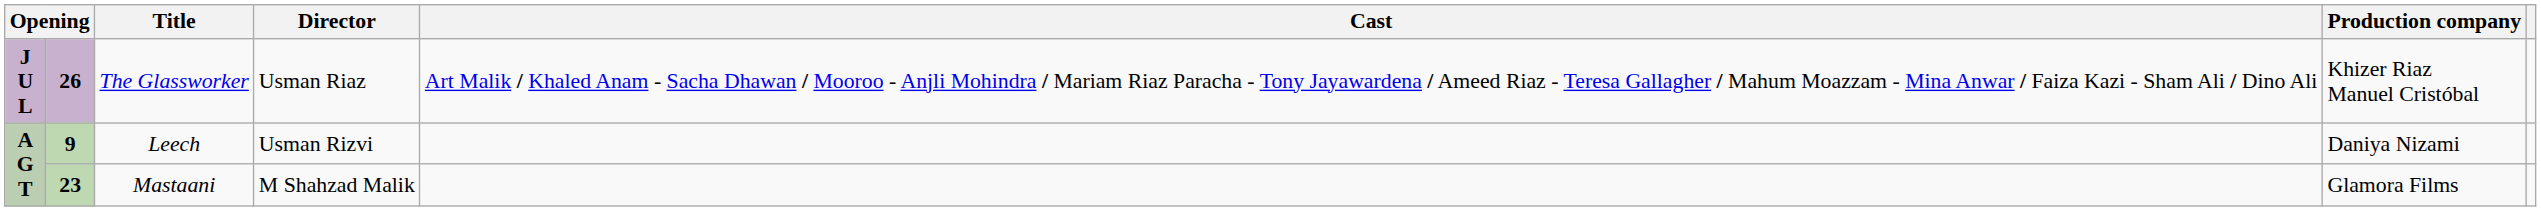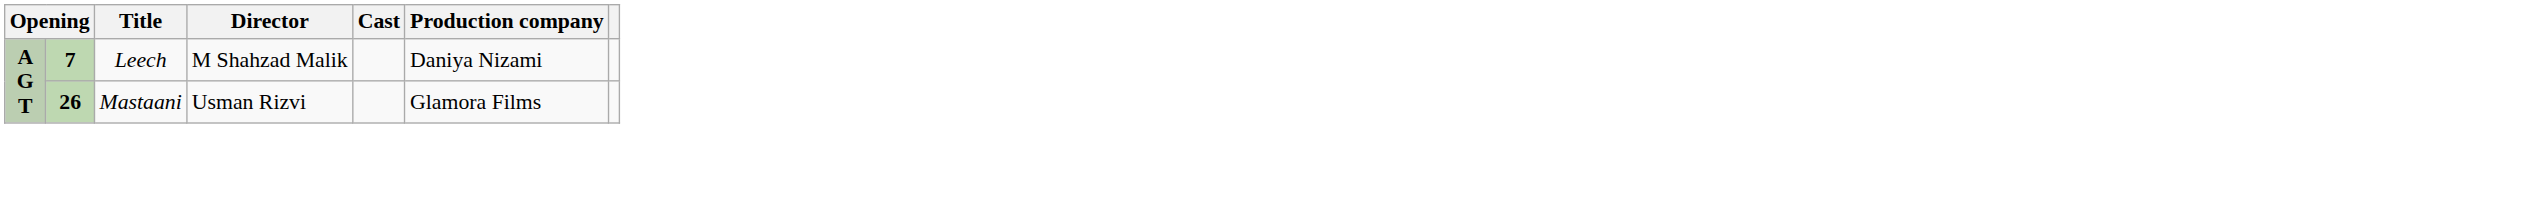- row: J U L | 26 | The Glassworker | Usman Riaz | Art Malik / Khaled Anam - Sacha Dhawan / Mooroo - Anjli Mohindra / Mariam Riaz Paracha - Tony Jayawardena / Ameed Riaz - Teresa Gallagher / Mahum Moazzam - Mina Anwar / Faiza Kazi - Sham Ali / Dino Ali | Khizer Riaz Manuel Cristóbal
Leech | column 2: 9 -> 7
Leech | Director: Usman Rizvi -> M Shahzad Malik
Mastaani | column 2: 23 -> 26
Mastaani | Director: M Shahzad Malik -> Usman Rizvi
